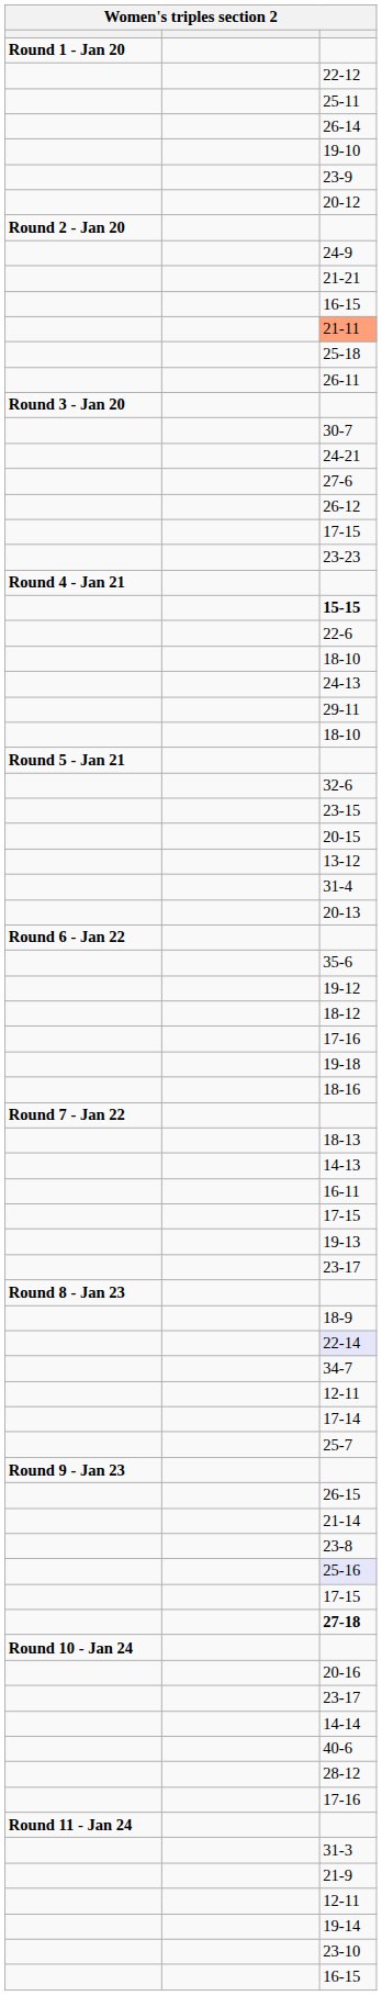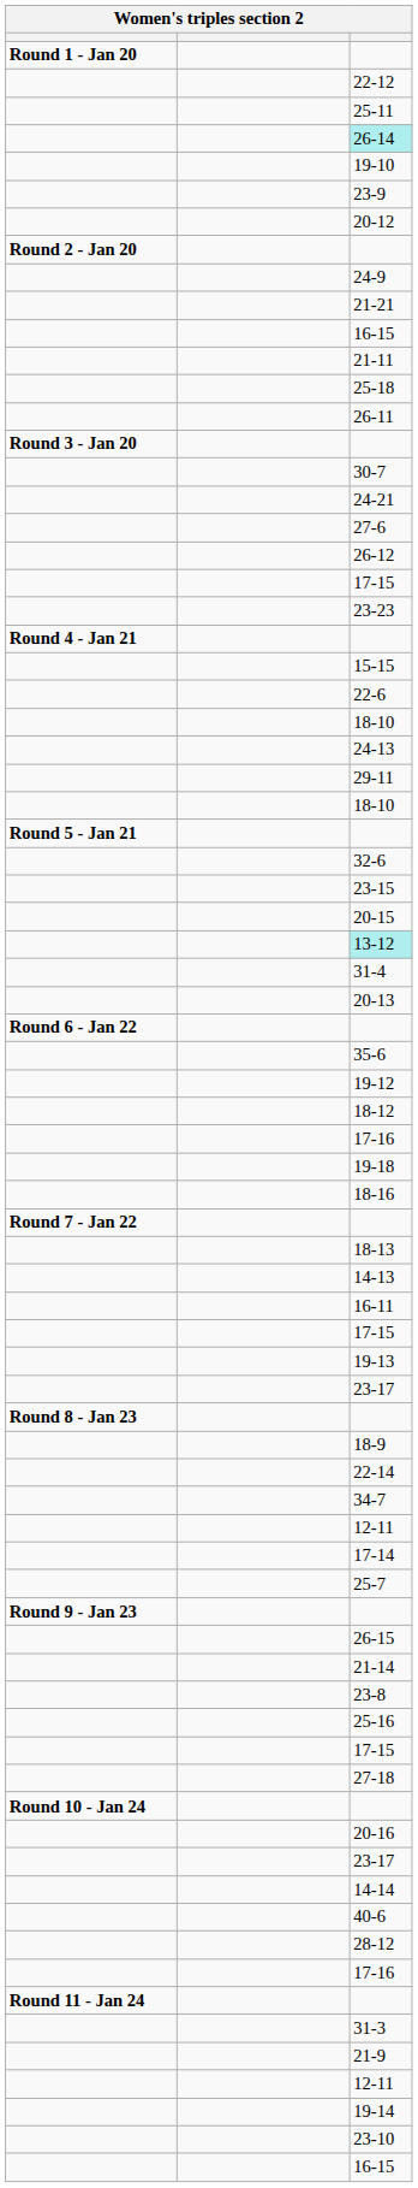26-14 | column 3: no background -> paleturquoise background
21-11 | column 3: lightsalmon background -> no background
15-15 | column 3: bold -> normal
13-12 | column 3: no background -> paleturquoise background
22-14 | column 3: lavender background -> no background
25-16 | column 3: lavender background -> no background
27-18 | column 3: bold -> normal
